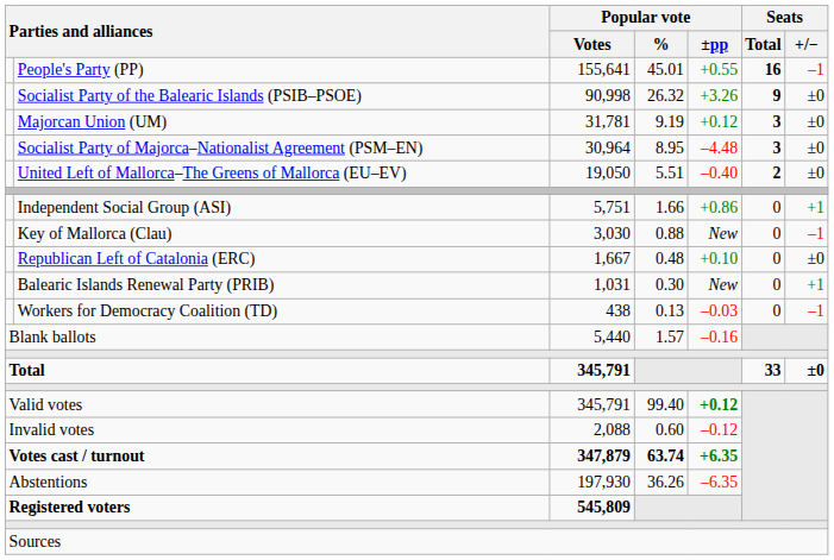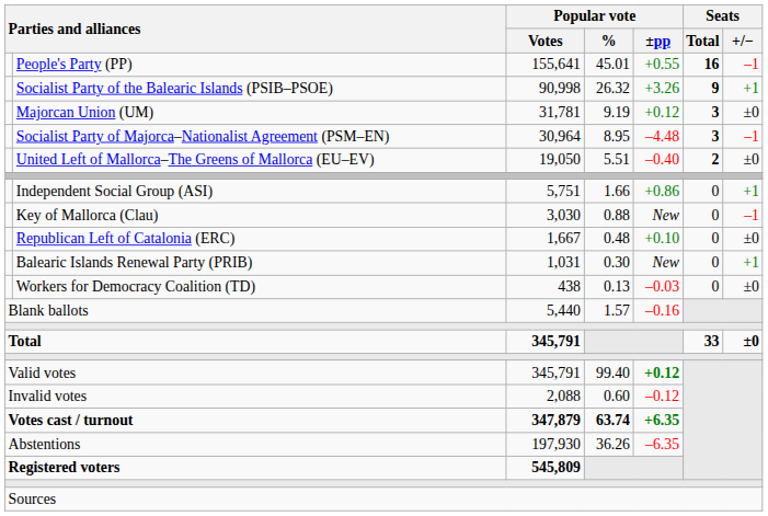Socialist Party of the Balearic Islands (PSIB–PSOE) | Seats / +/−: ±0 -> +1
Socialist Party of Majorca–Nationalist Agreement (PSM–EN) | Seats / +/−: ±0 -> –1
Workers for Democracy Coalition (TD) | Seats / +/−: –1 -> ±0
